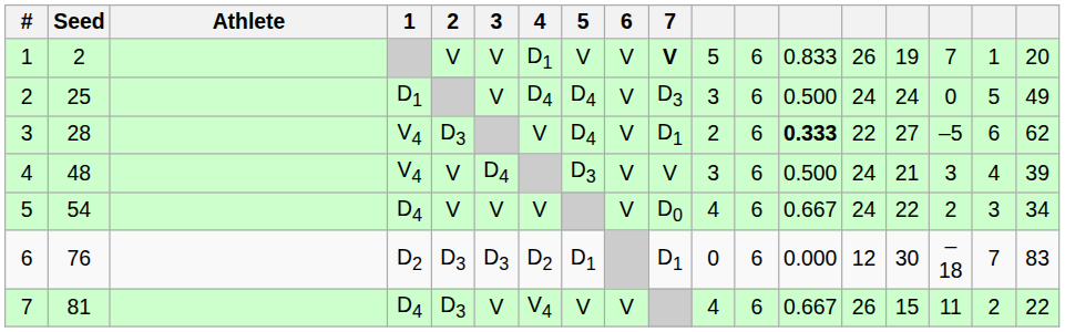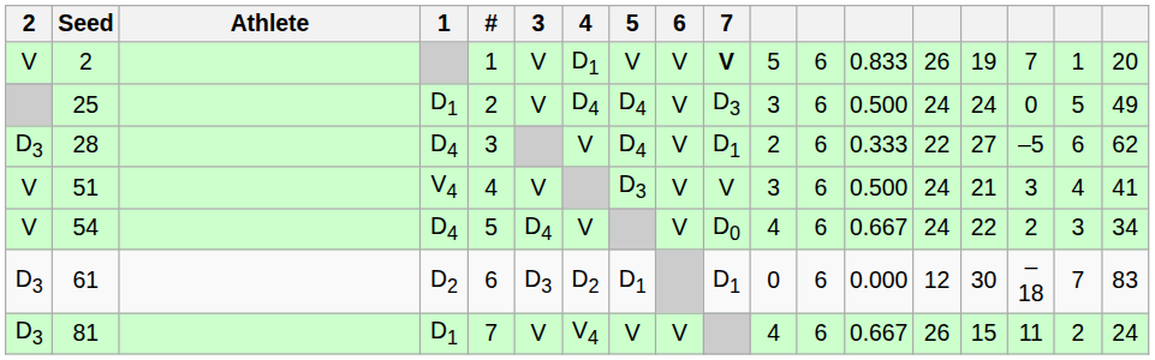columns swapped: # <-> 2
row 4 | 1: V4 -> D4
row 4 | column 13: bold -> normal
row 5 | Seed: 48 -> 51
row 5 | 3: D4 -> V
row 5 | column 18: 39 -> 41
row 6 | 3: V -> D4
row 7 | Seed: 76 -> 61
row 8 | 1: D4 -> D1
row 8 | column 18: 22 -> 24
